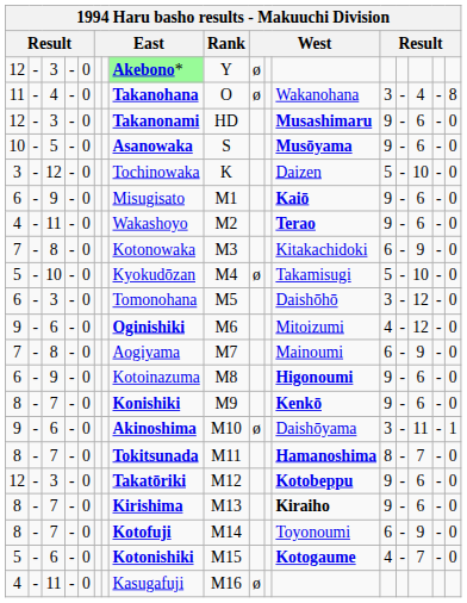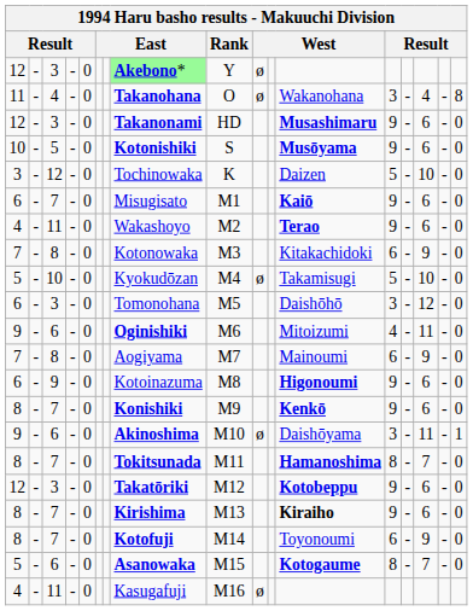row 6 | column 8: Asanowaka -> Kotonishiki
row 8 | column 3: 9 -> 7
row 13 | column 15: 12 -> 11
row 22 | column 8: Kotonishiki -> Asanowaka
row 22 | column 13: 4 -> 8
